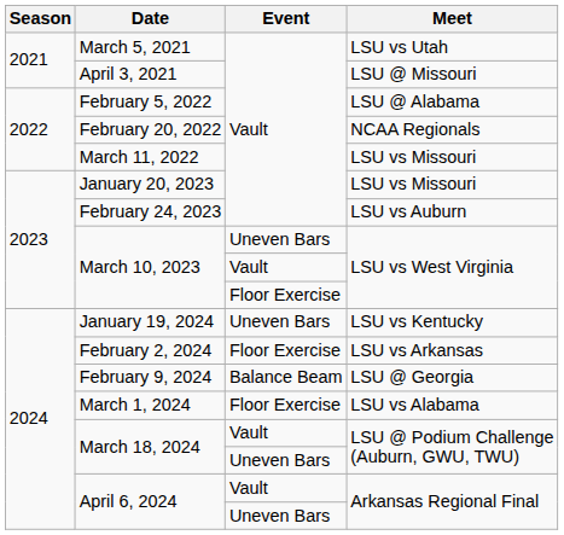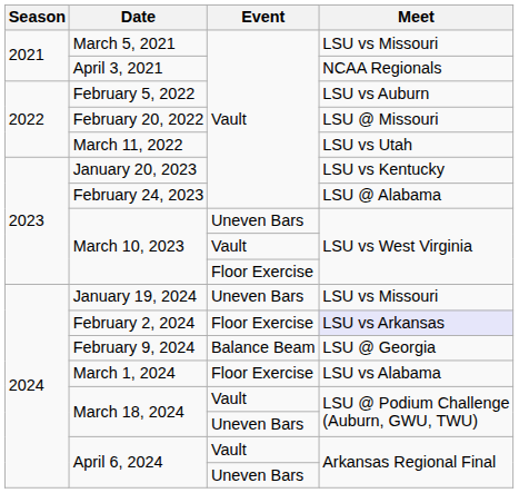March 5, 2021 | Meet: LSU vs Utah -> LSU vs Missouri
April 3, 2021 | Meet: LSU @ Missouri -> NCAA Regionals
February 5, 2022 | Meet: LSU @ Alabama -> LSU vs Auburn
February 20, 2022 | Meet: NCAA Regionals -> LSU @ Missouri
March 11, 2022 | Meet: LSU vs Missouri -> LSU vs Utah
January 20, 2023 | Meet: LSU vs Missouri -> LSU vs Kentucky
February 24, 2023 | Meet: LSU vs Auburn -> LSU @ Alabama
January 19, 2024 | Meet: LSU vs Kentucky -> LSU vs Missouri
February 2, 2024 | Meet: no background -> lavender background
